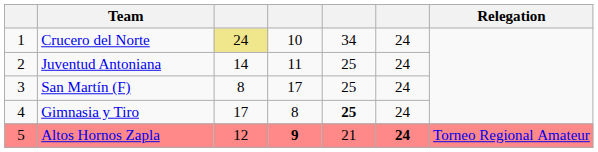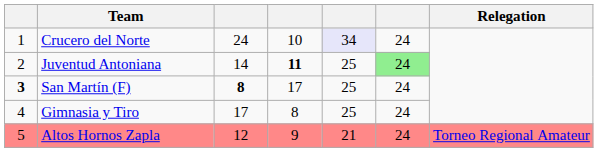Crucero del Norte | column 3: khaki background -> no background
Crucero del Norte | column 5: no background -> lavender background
Juventud Antoniana | column 4: normal -> bold
Juventud Antoniana | column 6: no background -> lightgreen background
San Martín (F) | column 1: normal -> bold
San Martín (F) | column 3: normal -> bold
Gimnasia y Tiro | column 5: bold -> normal
Altos Hornos Zapla | column 4: bold -> normal
Altos Hornos Zapla | column 6: bold -> normal
